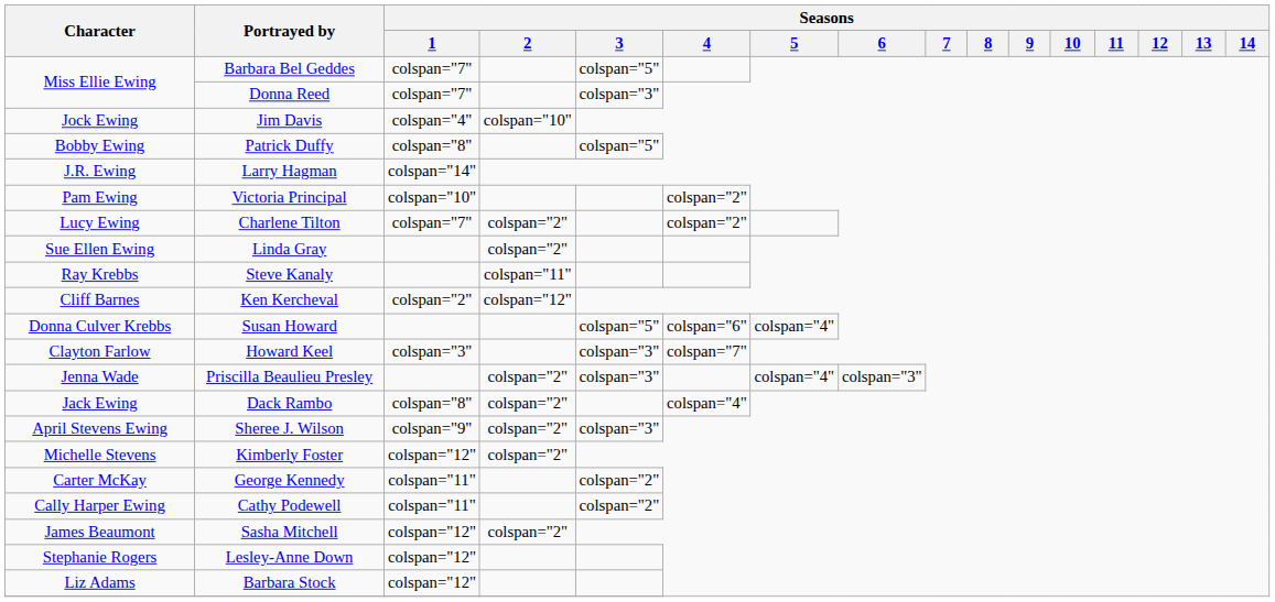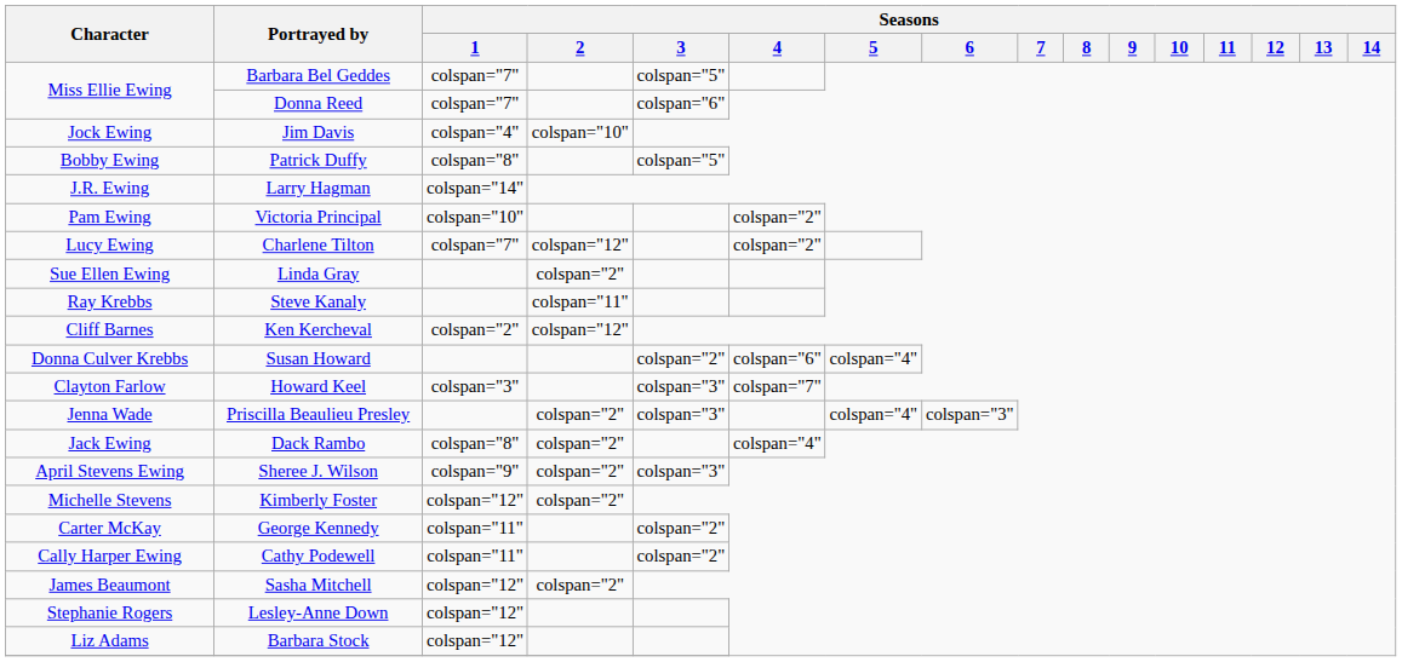Donna Reed | Seasons / 3: colspan="3" -> colspan="6"
Charlene Tilton | Seasons / 2: colspan="2" -> colspan="12"
Susan Howard | Seasons / 3: colspan="5" -> colspan="2"
